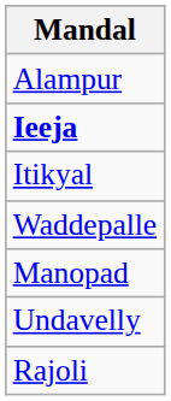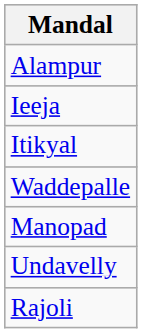row 3 | column 1: bold -> normal
